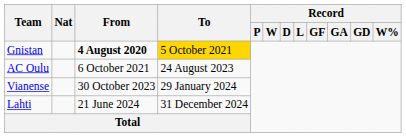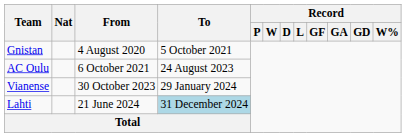Gnistan | From: bold -> normal
Gnistan | To: gold background -> no background
Lahti | To: no background -> lightblue background
